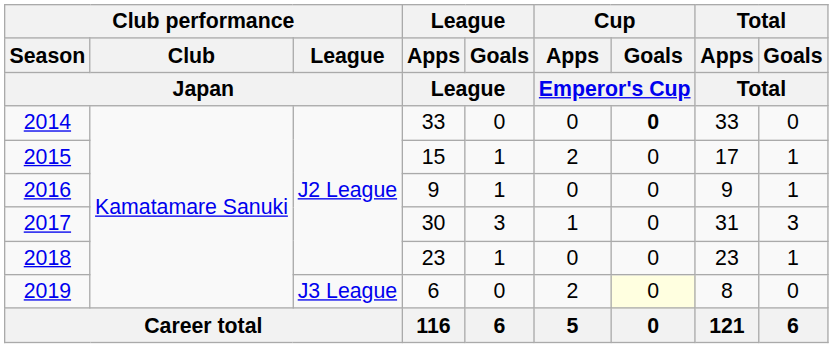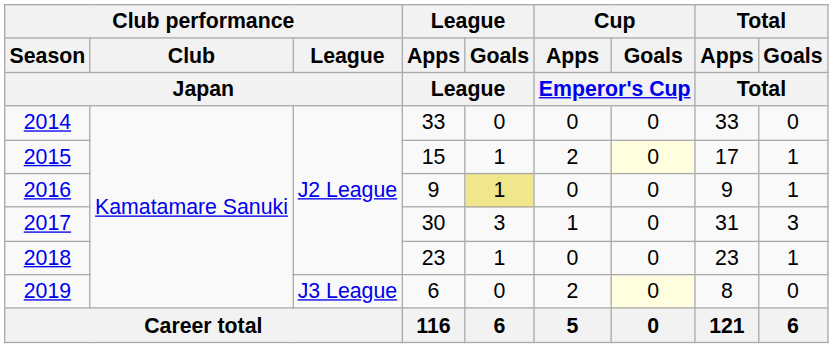2014 | Cup / Goals / Emperor's Cup: bold -> normal
2015 | Cup / Goals / Emperor's Cup: no background -> lightyellow background
2016 | League / Goals / League: no background -> khaki background
